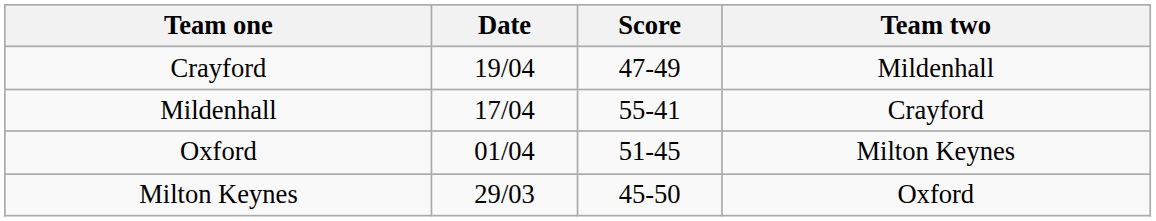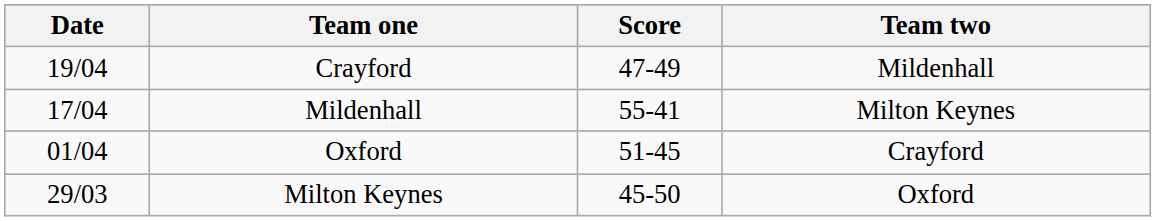columns swapped: Date <-> Team one
row 3 | Team two: Crayford -> Milton Keynes
row 4 | Team two: Milton Keynes -> Crayford
